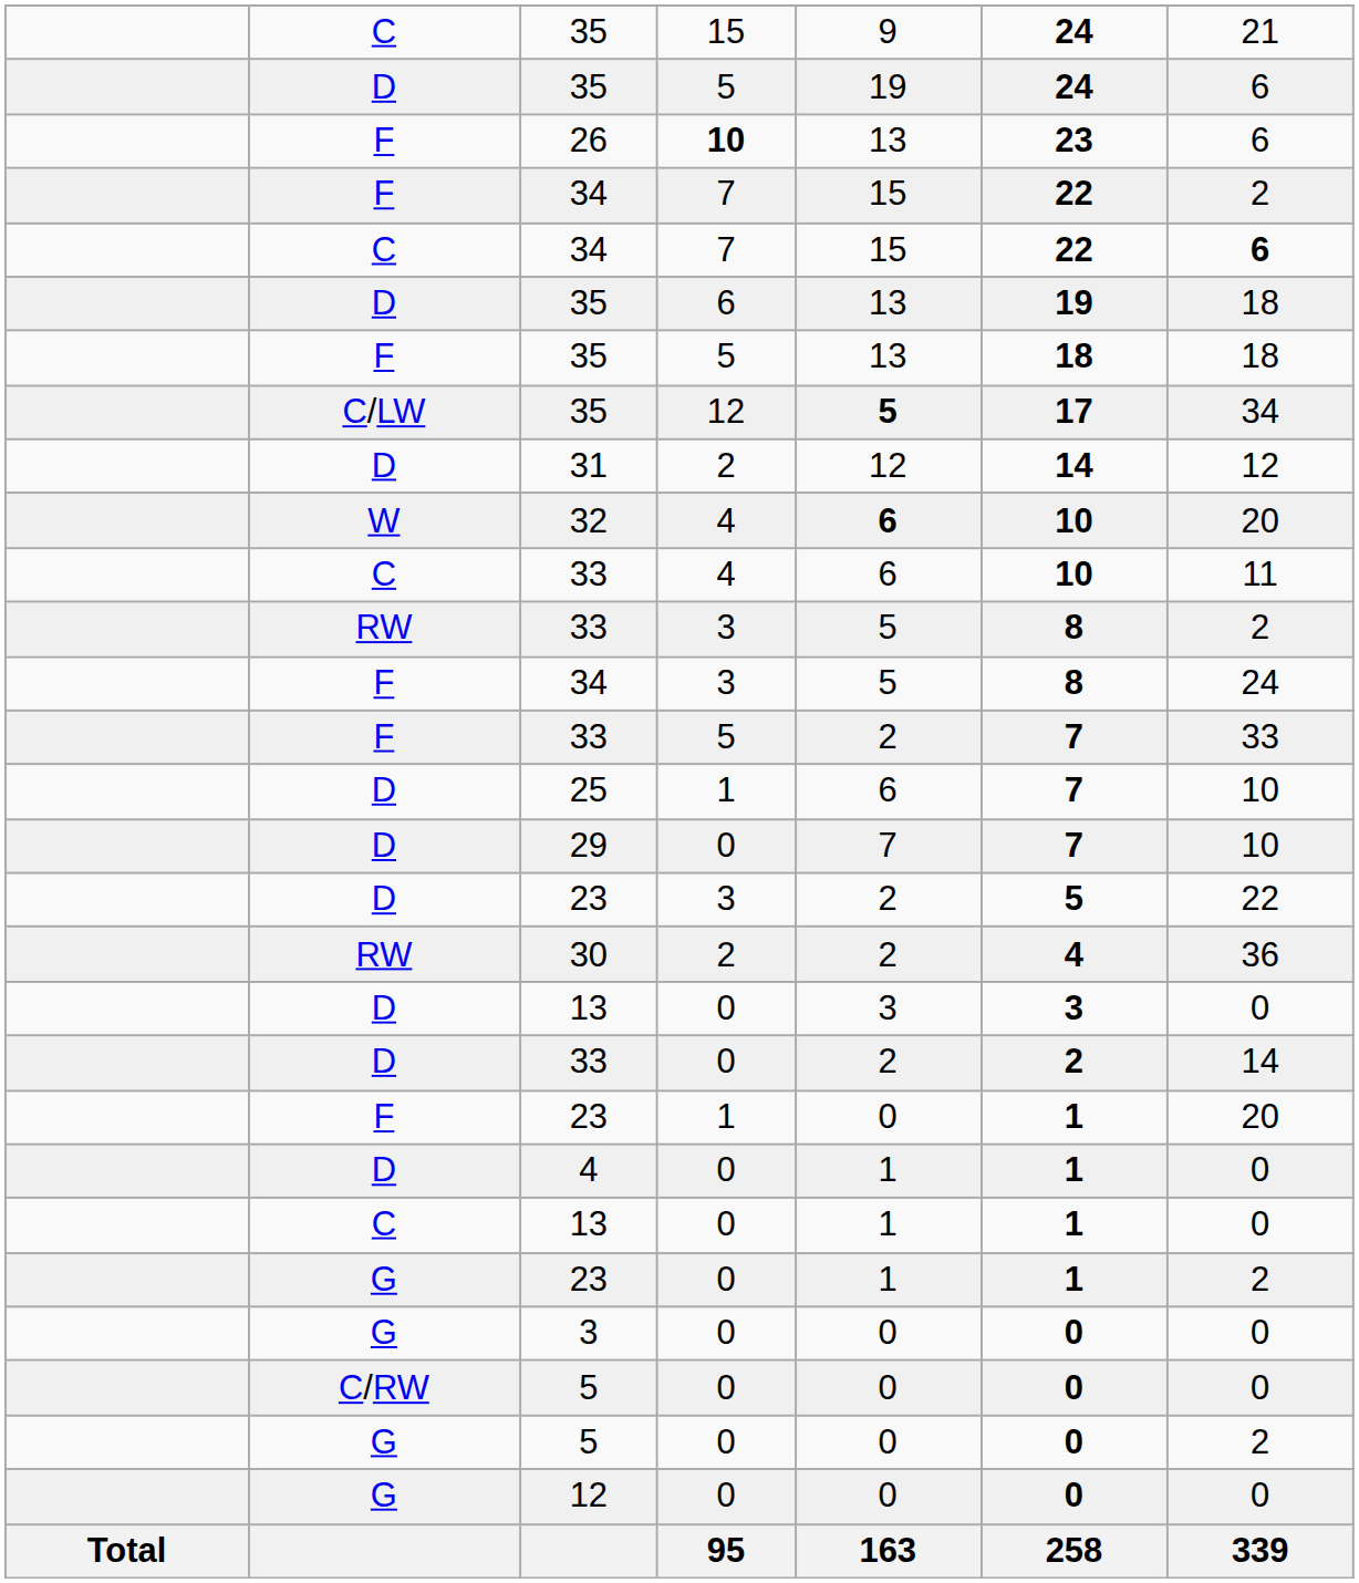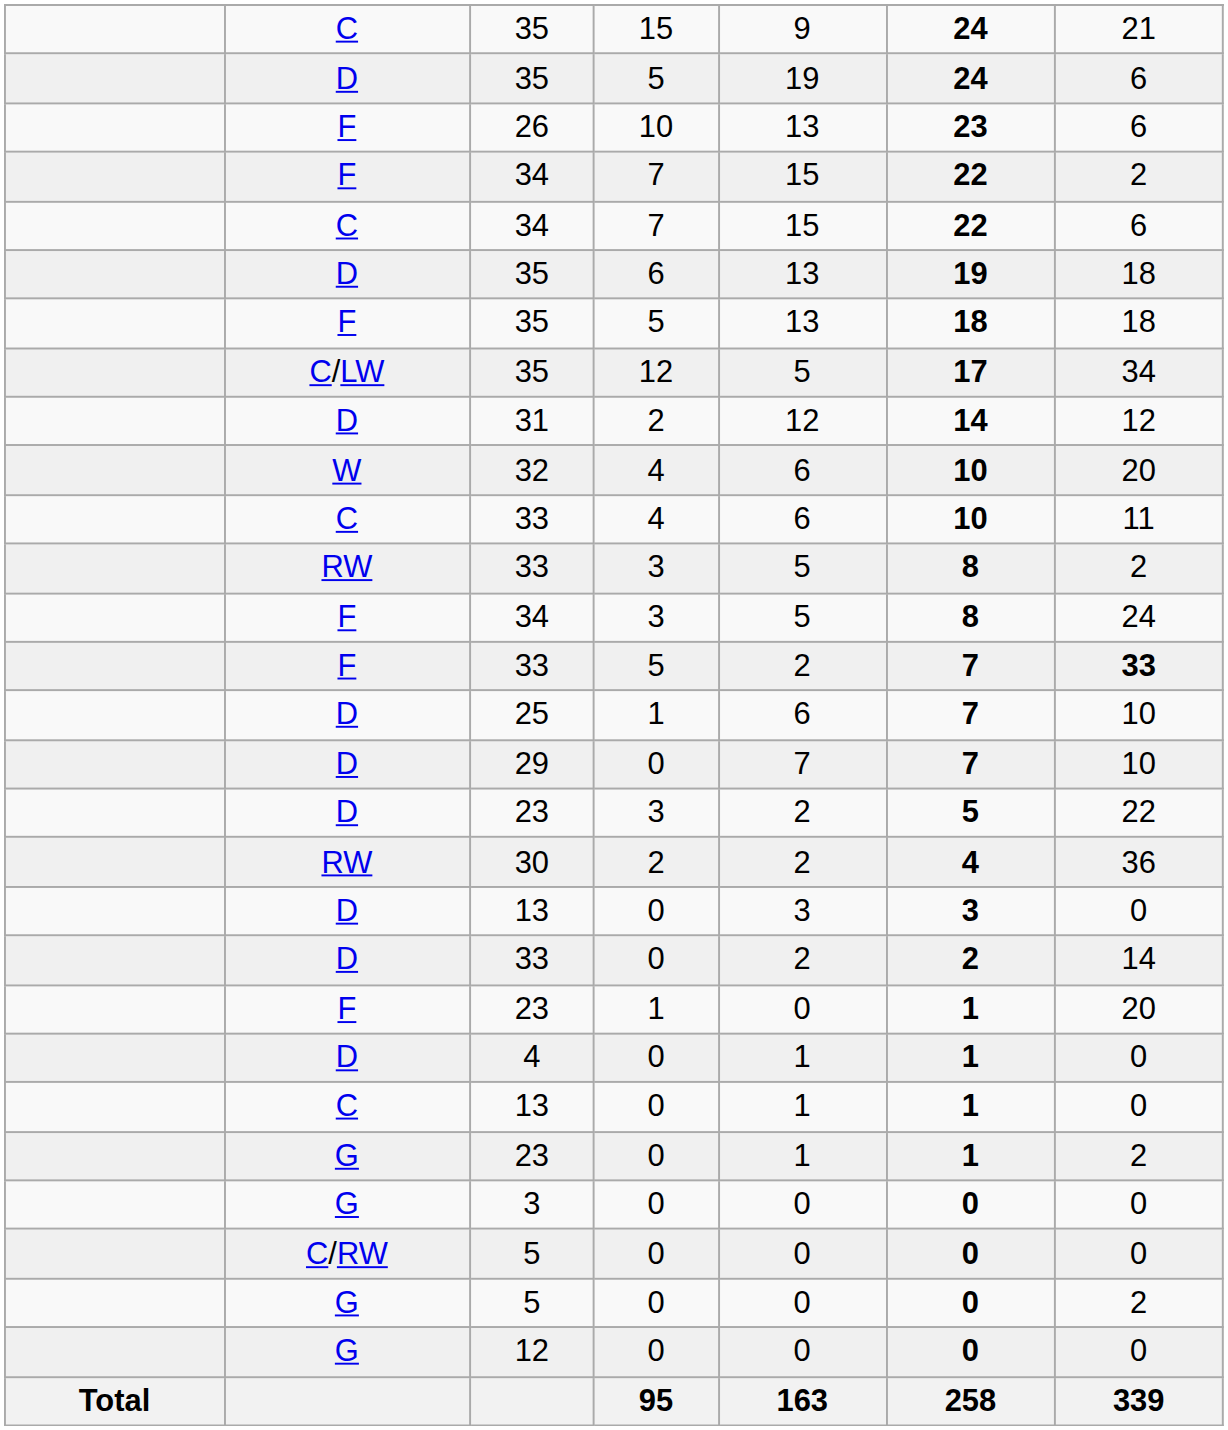26 | column 4: bold -> normal
C / 34 | column 7: bold -> normal
C/LW / 35 | column 5: bold -> normal
32 | column 5: bold -> normal
F / 33 | column 7: normal -> bold
